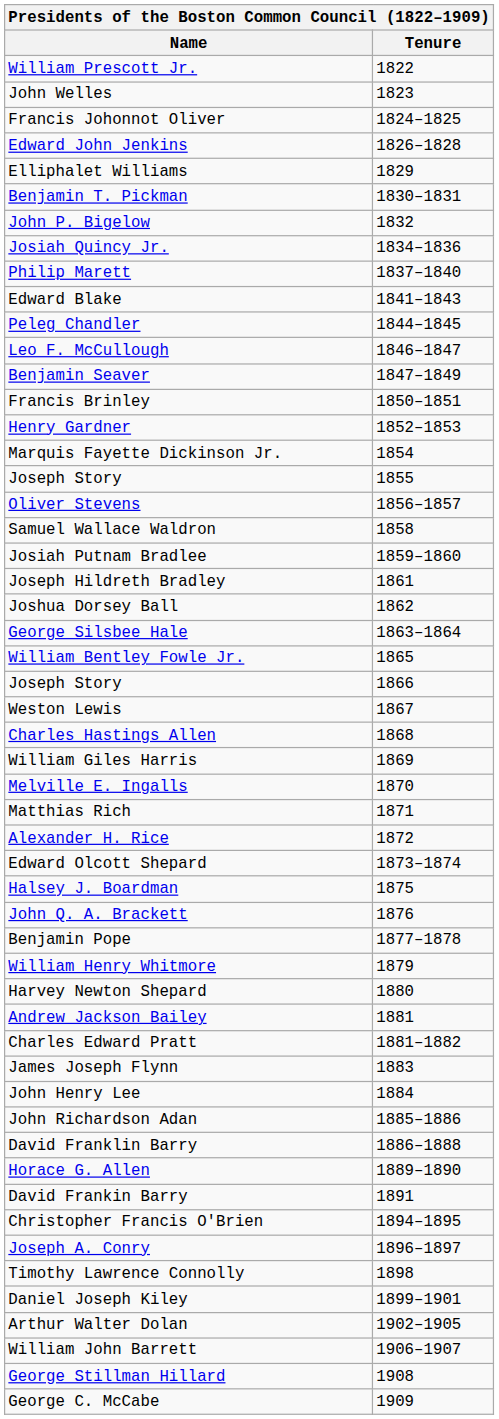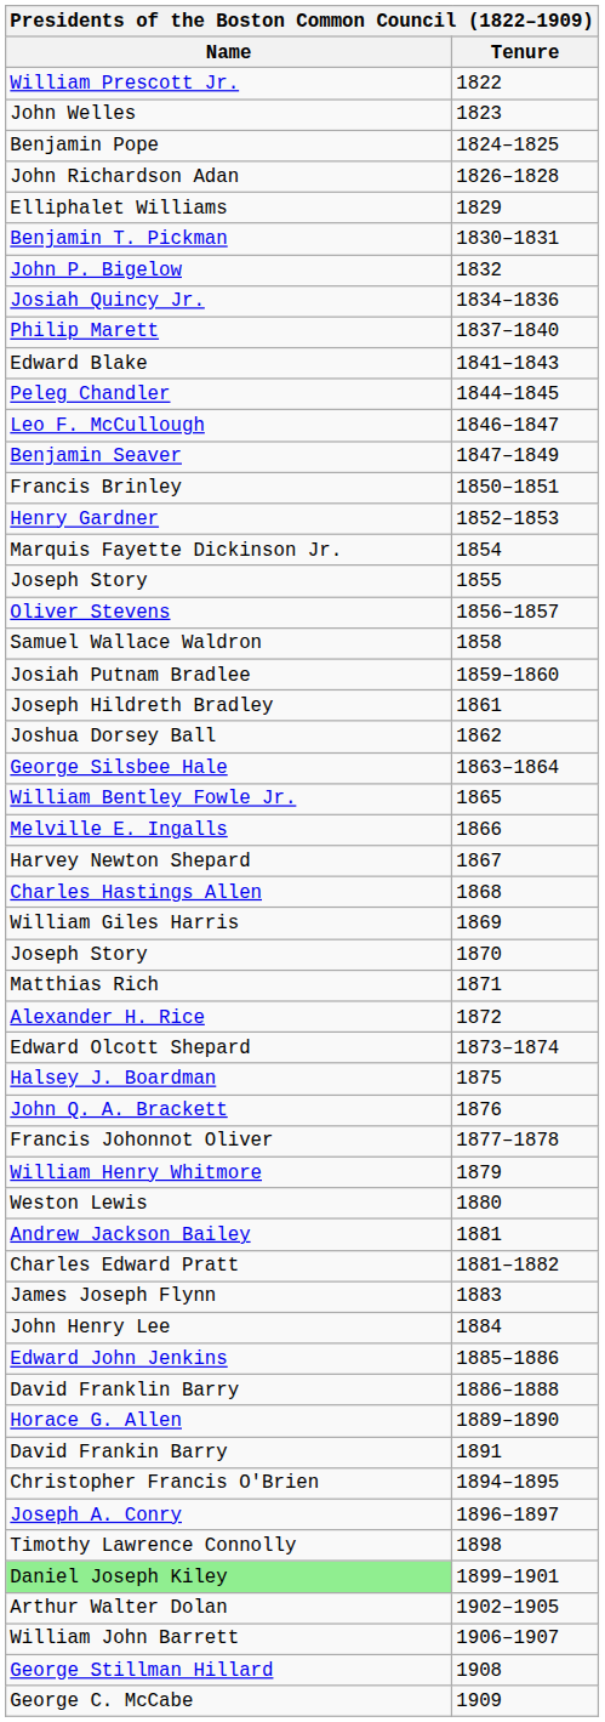row 5 | Name: Francis Johonnot Oliver -> Benjamin Pope
row 6 | Name: Edward John Jenkins -> John Richardson Adan
row 27 | Name: Joseph Story -> Melville E. Ingalls
row 28 | Name: Weston Lewis -> Harvey Newton Shepard
row 31 | Name: Melville E. Ingalls -> Joseph Story
row 37 | Name: Benjamin Pope -> Francis Johonnot Oliver
row 39 | Name: Harvey Newton Shepard -> Weston Lewis
row 44 | Name: John Richardson Adan -> Edward John Jenkins
row 51 | Name: no background -> lightgreen background
